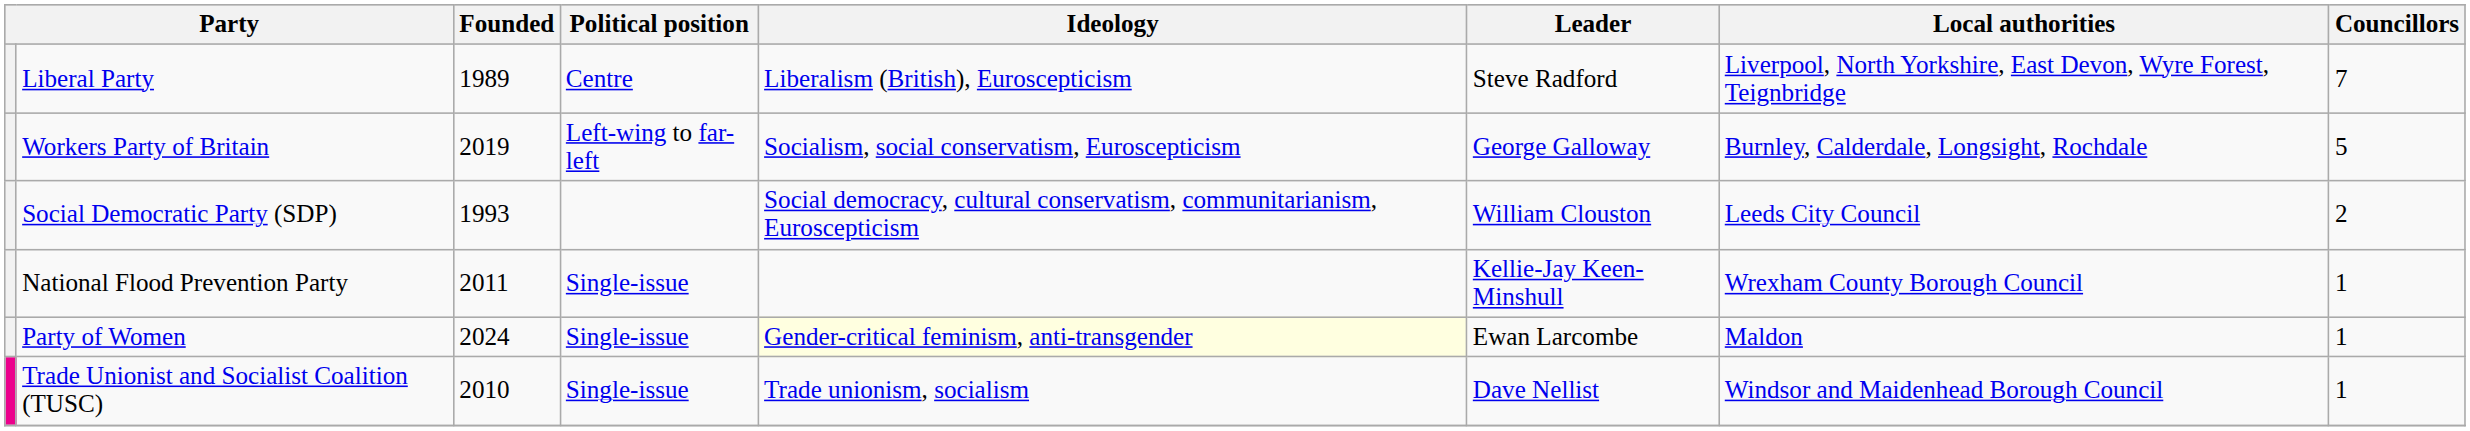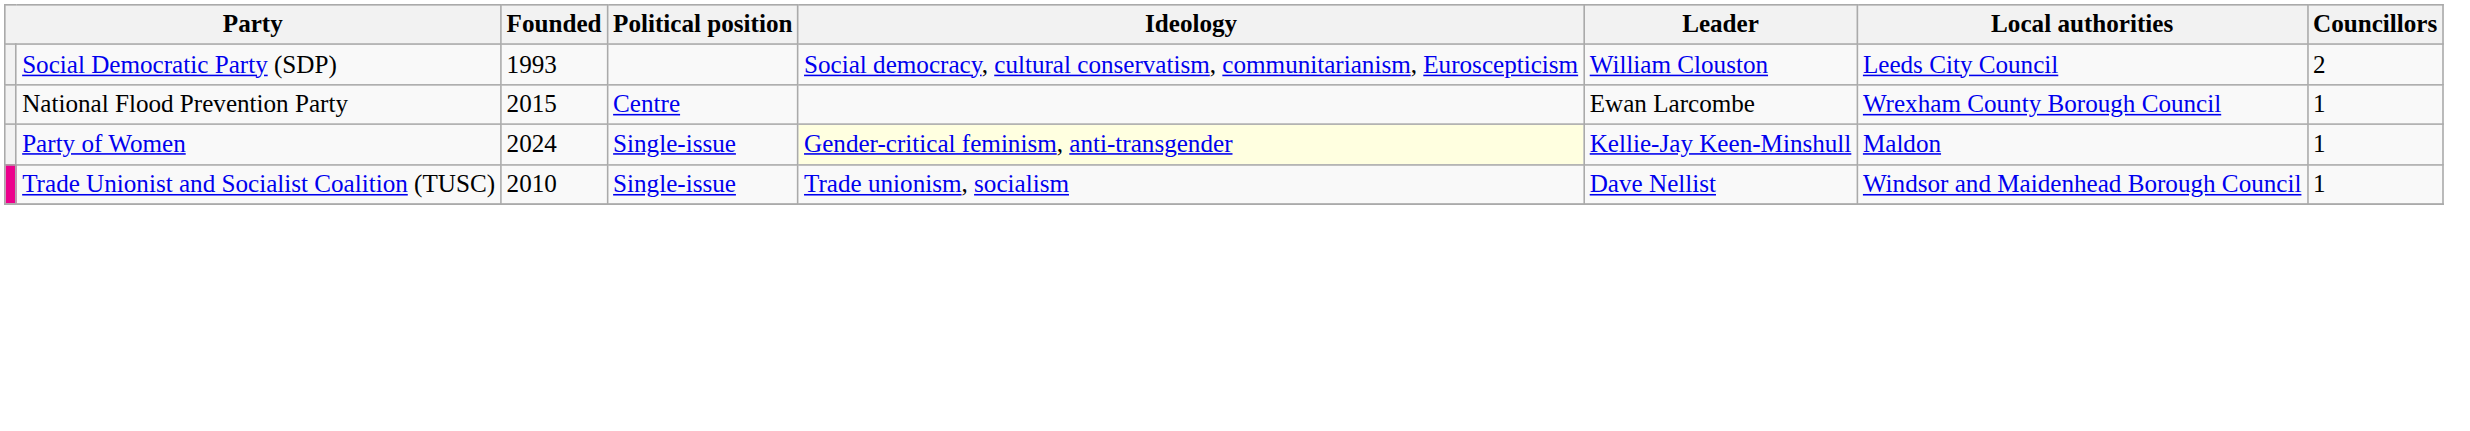- row: Liberal Party | 1989 | Centre | Liberalism (British), Euroscepticism | Steve Radford | Liverpool, North Yorkshire, East Devon, Wyre Forest, Teignbridge | 7
- row: Workers Party of Britain | 2019 | Left-wing to far-left | Socialism, social conservatism, Euroscepticism | George Galloway | Burnley, Calderdale, Longsight, Rochdale | 5
National Flood Prevention Party | Founded: 2011 -> 2015
National Flood Prevention Party | Political position: Single-issue -> Centre
National Flood Prevention Party | Leader: Kellie-Jay Keen-Minshull -> Ewan Larcombe
Party of Women | Leader: Ewan Larcombe -> Kellie-Jay Keen-Minshull
